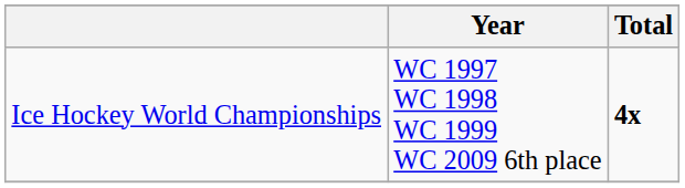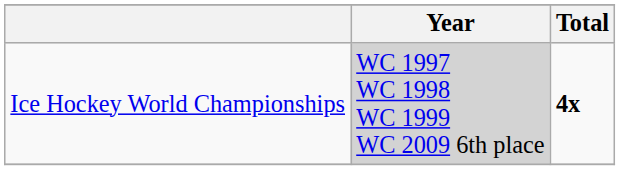Ice Hockey World Championships | Year: no background -> lightgrey background
